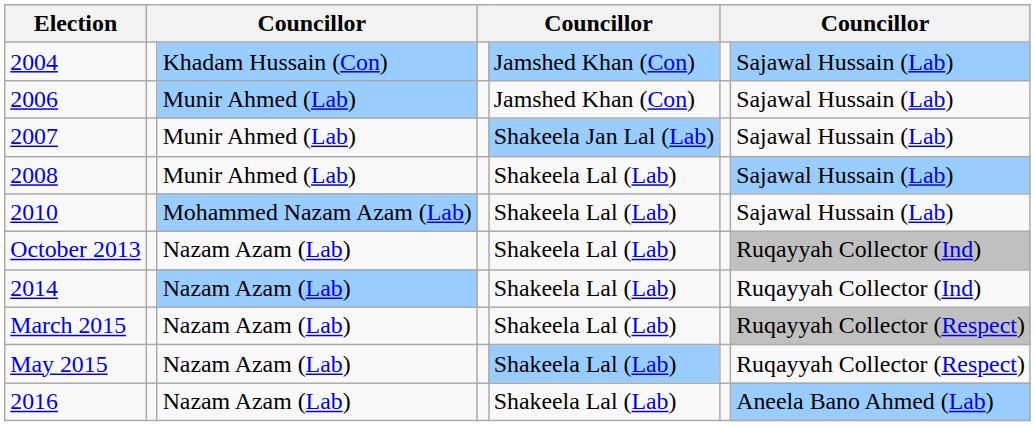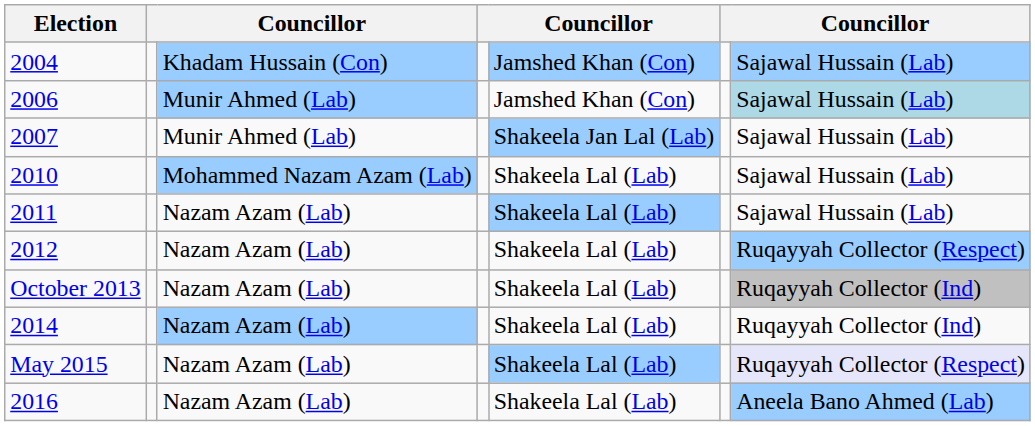2006 | column 7: no background -> lightblue background
- row: 2008 | Munir Ahmed (Lab) | Shakeela Lal (Lab) | Sajawal Hussain (Lab)
+ row: 2011 | Nazam Azam (Lab) | Shakeela Lal (Lab) | Sajawal Hussain (Lab)
+ row: 2012 | Nazam Azam (Lab) | Shakeela Lal (Lab) | Ruqayyah Collector (Respect)
- row: March 2015 | Nazam Azam (Lab) | Shakeela Lal (Lab) | Ruqayyah Collector (Respect)
May 2015 | column 7: no background -> lavender background
